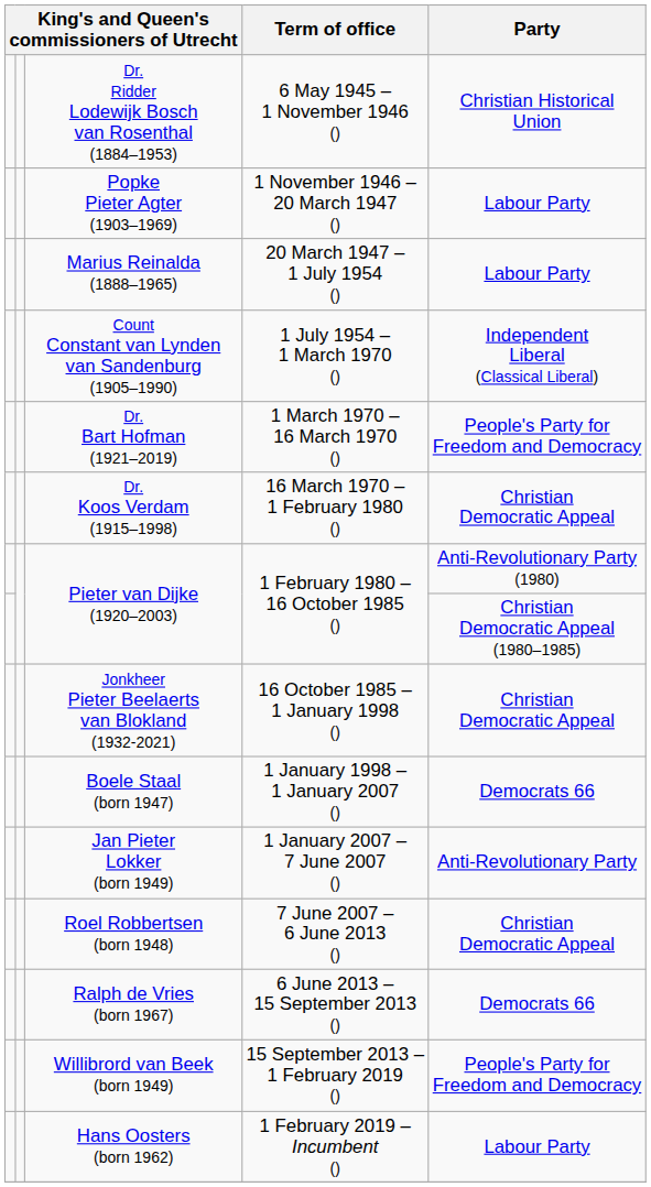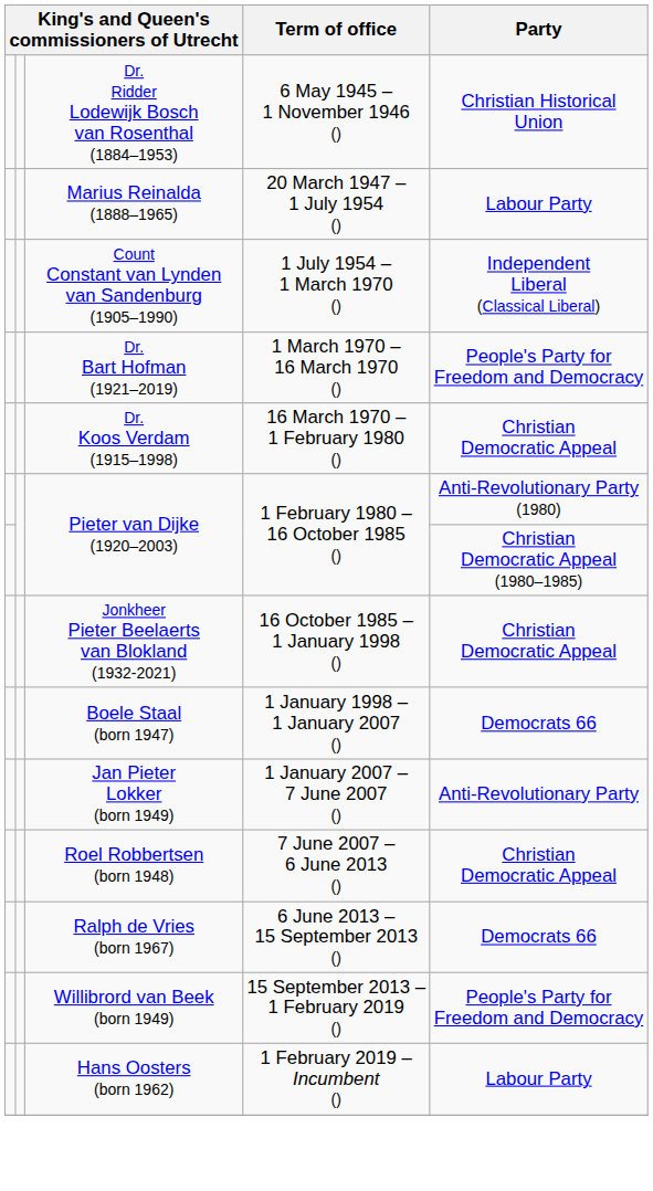- row: Popke Pieter Agter (1903–1969) | 1 November 1946 – 20 March 1947 () | Labour Party
